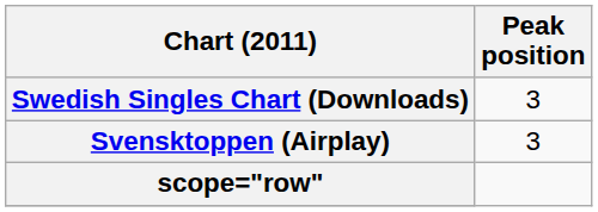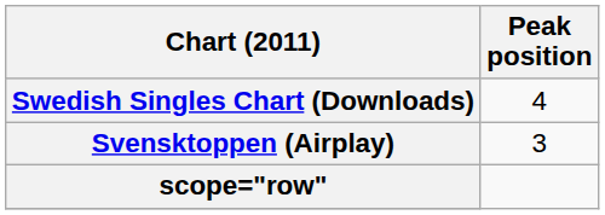Swedish Singles Chart (Downloads) | Peak position: 3 -> 4
